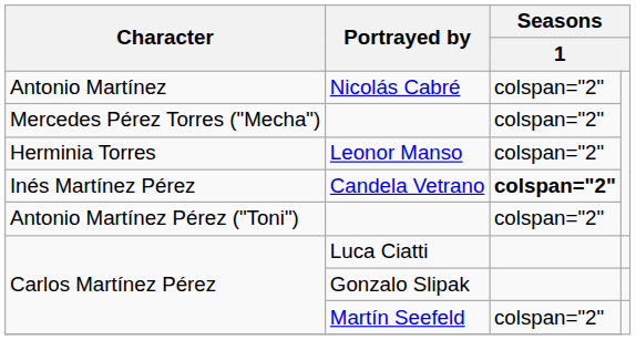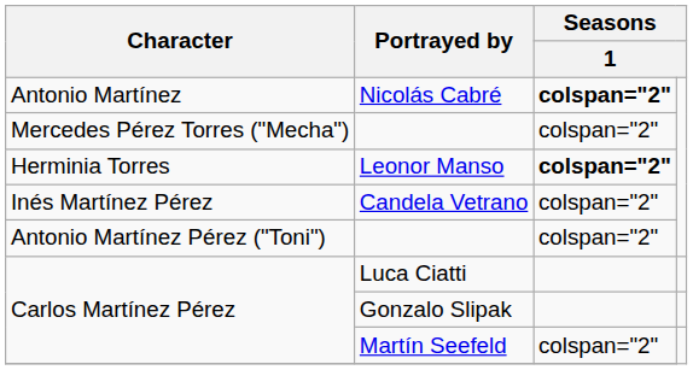Nicolás Cabré | column 3: normal -> bold
Leonor Manso | column 3: normal -> bold
Candela Vetrano | column 3: bold -> normal
